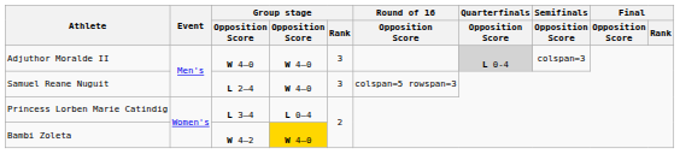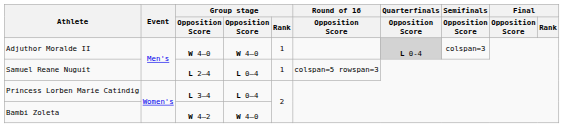Adjuthor Moralde II | Group stage / Rank: 3 -> 1
Samuel Reane Nuguit | column 4: W 4–0 -> L 0–4
Samuel Reane Nuguit | Group stage / Rank: 3 -> 1
Bambi Zoleta | column 4: gold background -> no background
